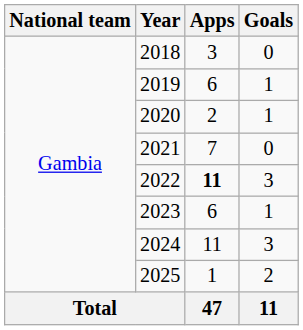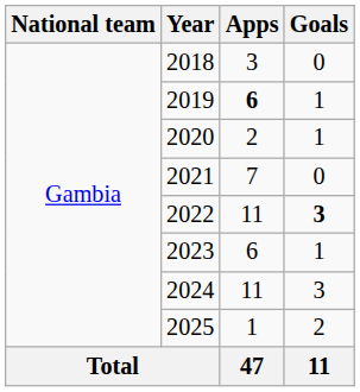2019 | Apps: normal -> bold
2022 | Apps: bold -> normal
2022 | Goals: normal -> bold
